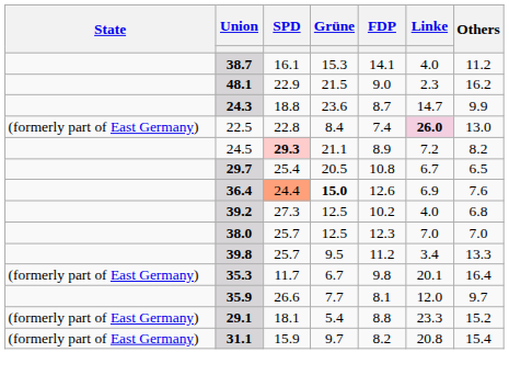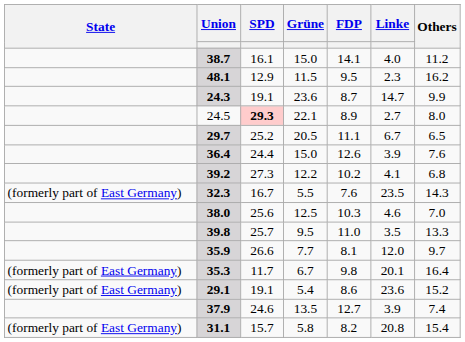38.7 | Grüne: 15.3 -> 15.0
48.1 | SPD: 22.9 -> 12.9
48.1 | Grüne: 21.5 -> 11.5
48.1 | FDP: 9.0 -> 9.5
24.3 | SPD: 18.8 -> 19.1
- row: (formerly part of East Germany) | 22.5 | 22.8 | 8.4 | 7.4 | 26.0 | 13.0
24.5 | Grüne: 21.1 -> 22.1
24.5 | Linke: 7.2 -> 2.7
24.5 | Others: 8.2 -> 8.0
29.7 | SPD: 25.4 -> 25.2
29.7 | FDP: 10.8 -> 11.1
36.4 | SPD: lightsalmon background -> no background
36.4 | Grüne: bold -> normal
36.4 | Linke: 6.9 -> 3.9
39.2 | Grüne: 12.5 -> 12.2
39.2 | Linke: 4.0 -> 4.1
+ row: (formerly part of East Germany) | 32.3 | 16.7 | 5.5 | 7.6 | 23.5 | 14.3
38.0 | SPD: 25.7 -> 25.6
38.0 | FDP: 12.3 -> 10.3
38.0 | Linke: 7.0 -> 4.6
39.8 | FDP: 11.2 -> 11.0
39.8 | Linke: 3.4 -> 3.5
rows swapped: 35.9 <-> 35.3
29.1 | SPD: 18.1 -> 19.1
29.1 | FDP: 8.8 -> 8.6
29.1 | Linke: 23.3 -> 23.6
+ row: 37.9 | 24.6 | 13.5 | 12.7 | 3.9 | 7.4
31.1 | SPD: 15.9 -> 15.7
31.1 | Grüne: 9.7 -> 5.8
